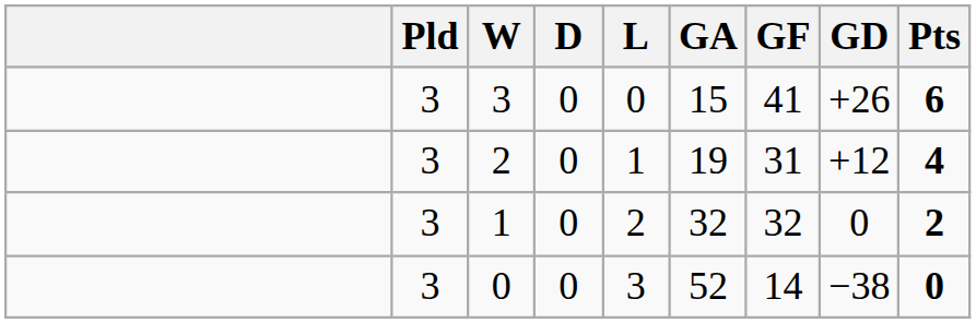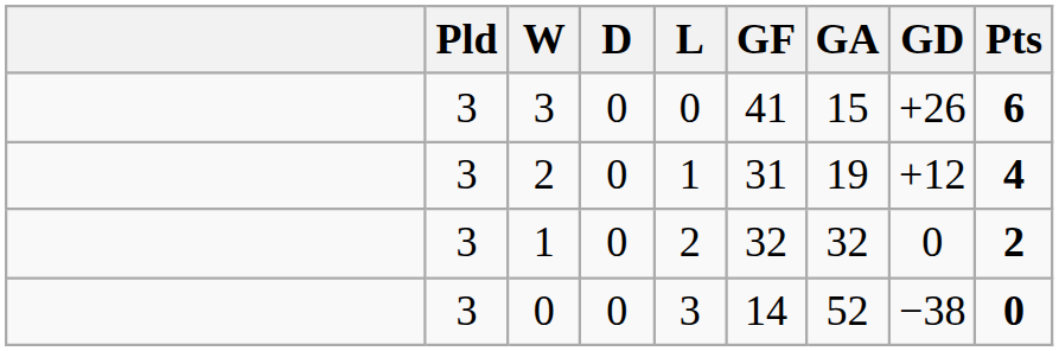columns swapped: GF <-> GA
